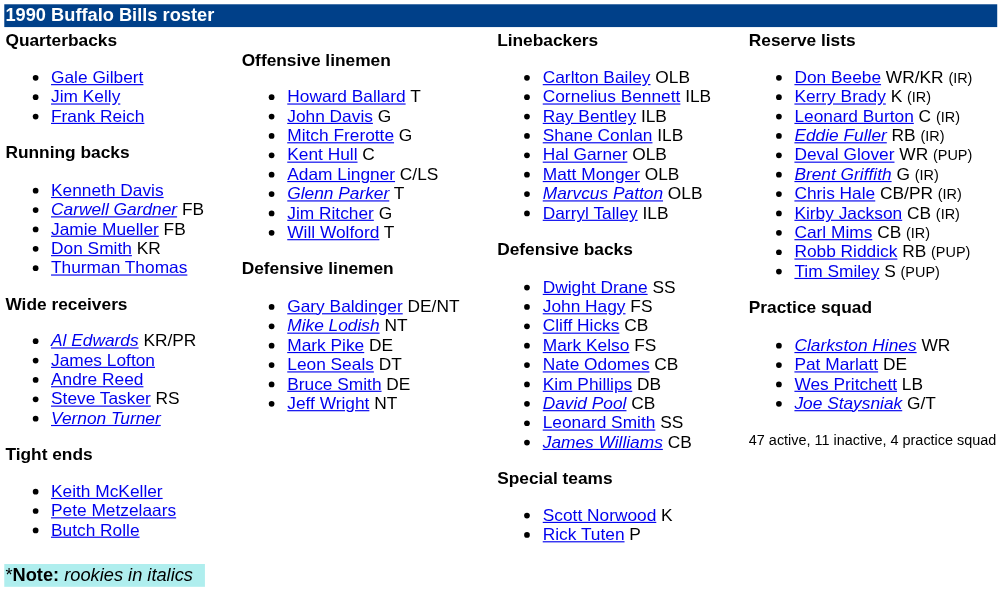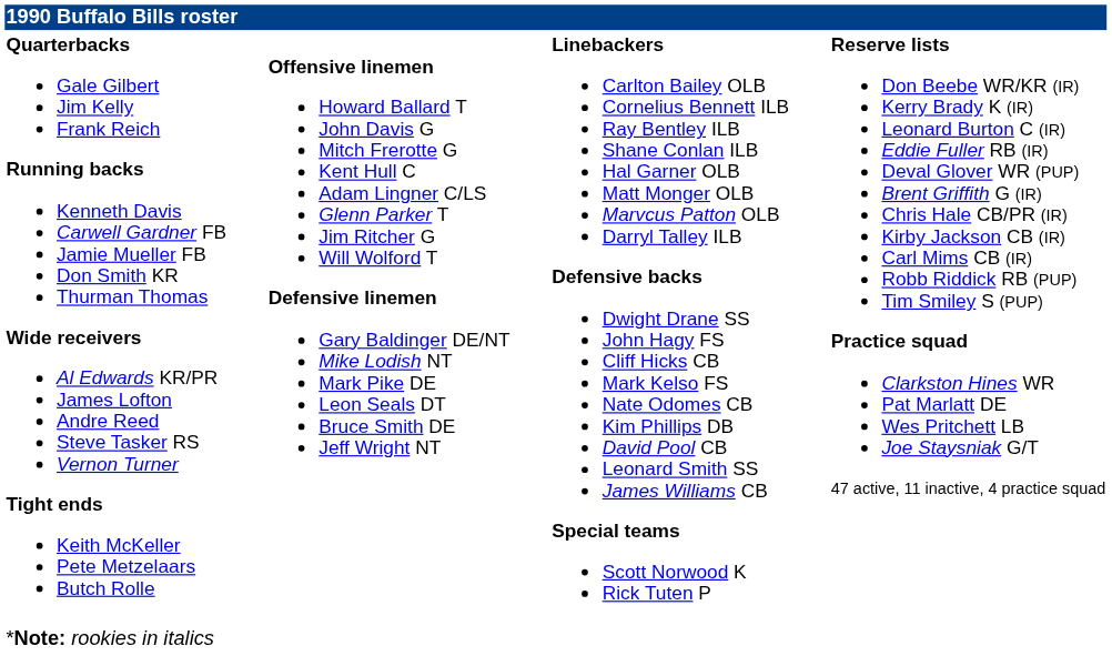*Note: rookies in italics | column 1: paleturquoise background -> no background
